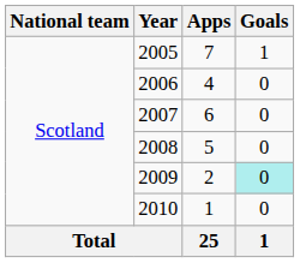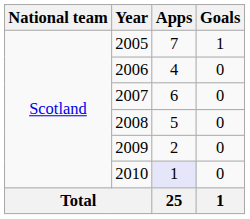2009 | Goals: paleturquoise background -> no background
2010 | Apps: no background -> lavender background
